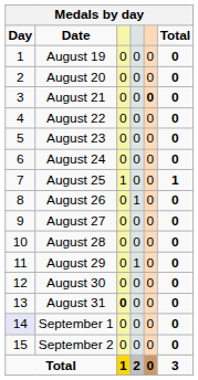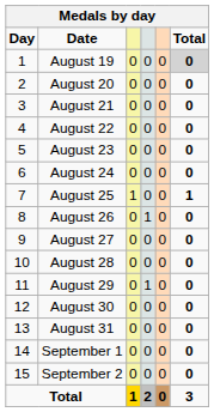August 19 | Total: no background -> lightgrey background
August 21 | column 5: bold -> normal
August 31 | column 3: bold -> normal
September 1 | Day: lavender background -> no background
